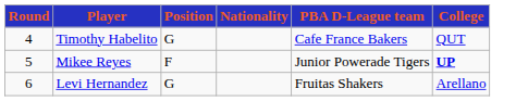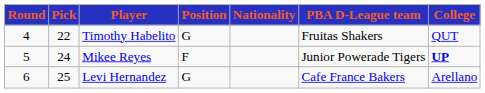+ column: Pick | 22 | 24 | 25
Timothy Habelito | PBA D-League team: Cafe France Bakers -> Fruitas Shakers
Levi Hernandez | PBA D-League team: Fruitas Shakers -> Cafe France Bakers
